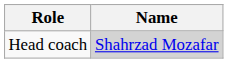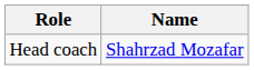Head coach | Name: lightgrey background -> no background
